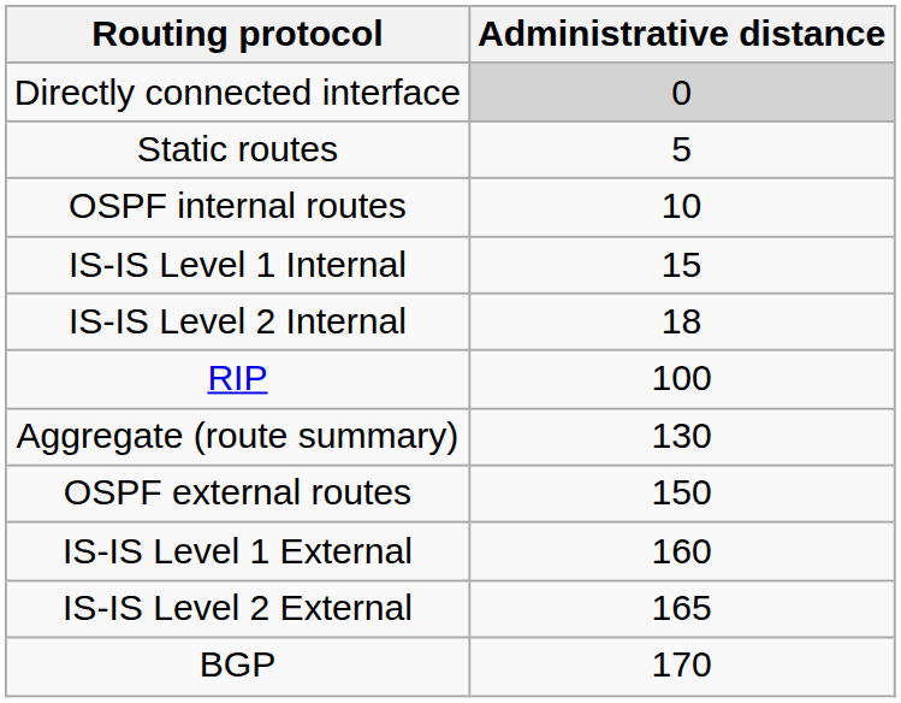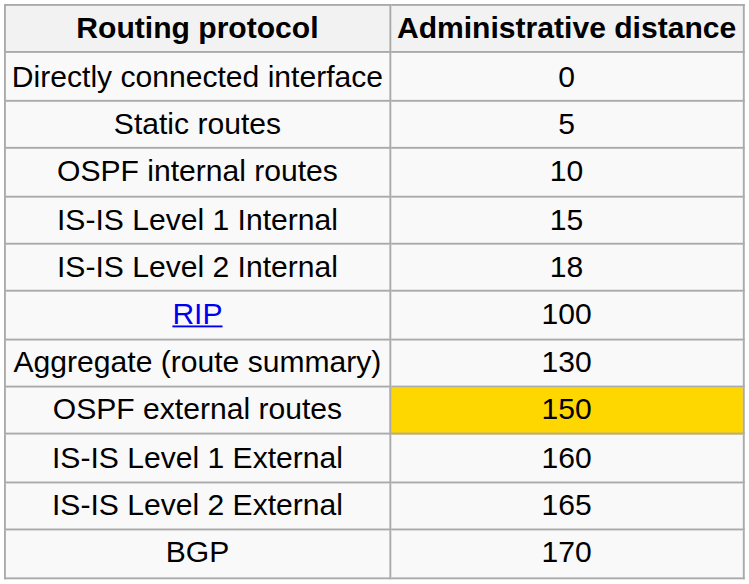Directly connected interface | Administrative distance: lightgrey background -> no background
OSPF external routes | Administrative distance: no background -> gold background
